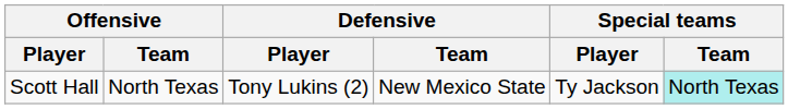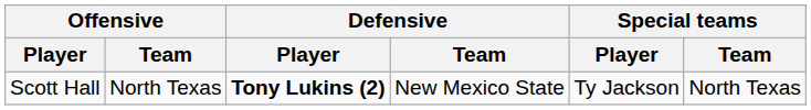Scott Hall | Defensive / Player: normal -> bold
Scott Hall | Special teams / Team: paleturquoise background -> no background
